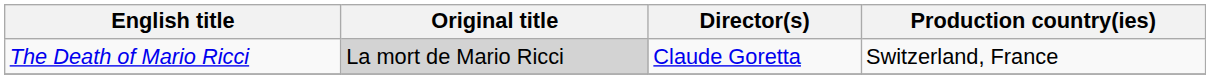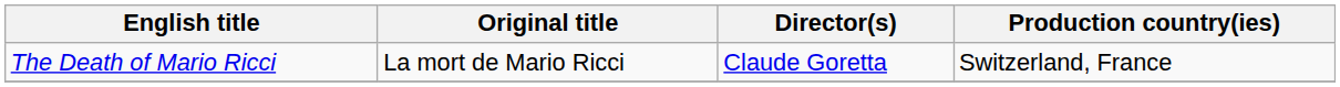The Death of Mario Ricci | Original title: lightgrey background -> no background
